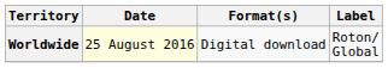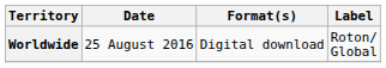Worldwide | Date: lightyellow background -> no background
